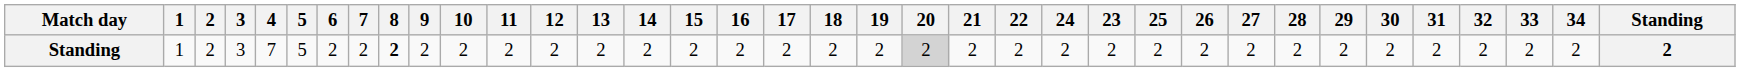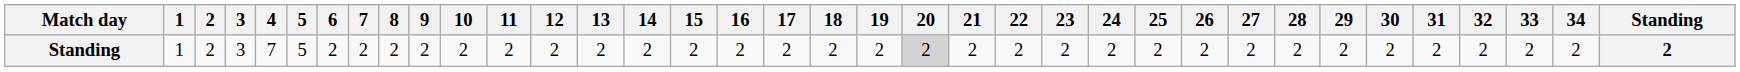columns swapped: 23 <-> 24
row 2 | 8: bold -> normal
